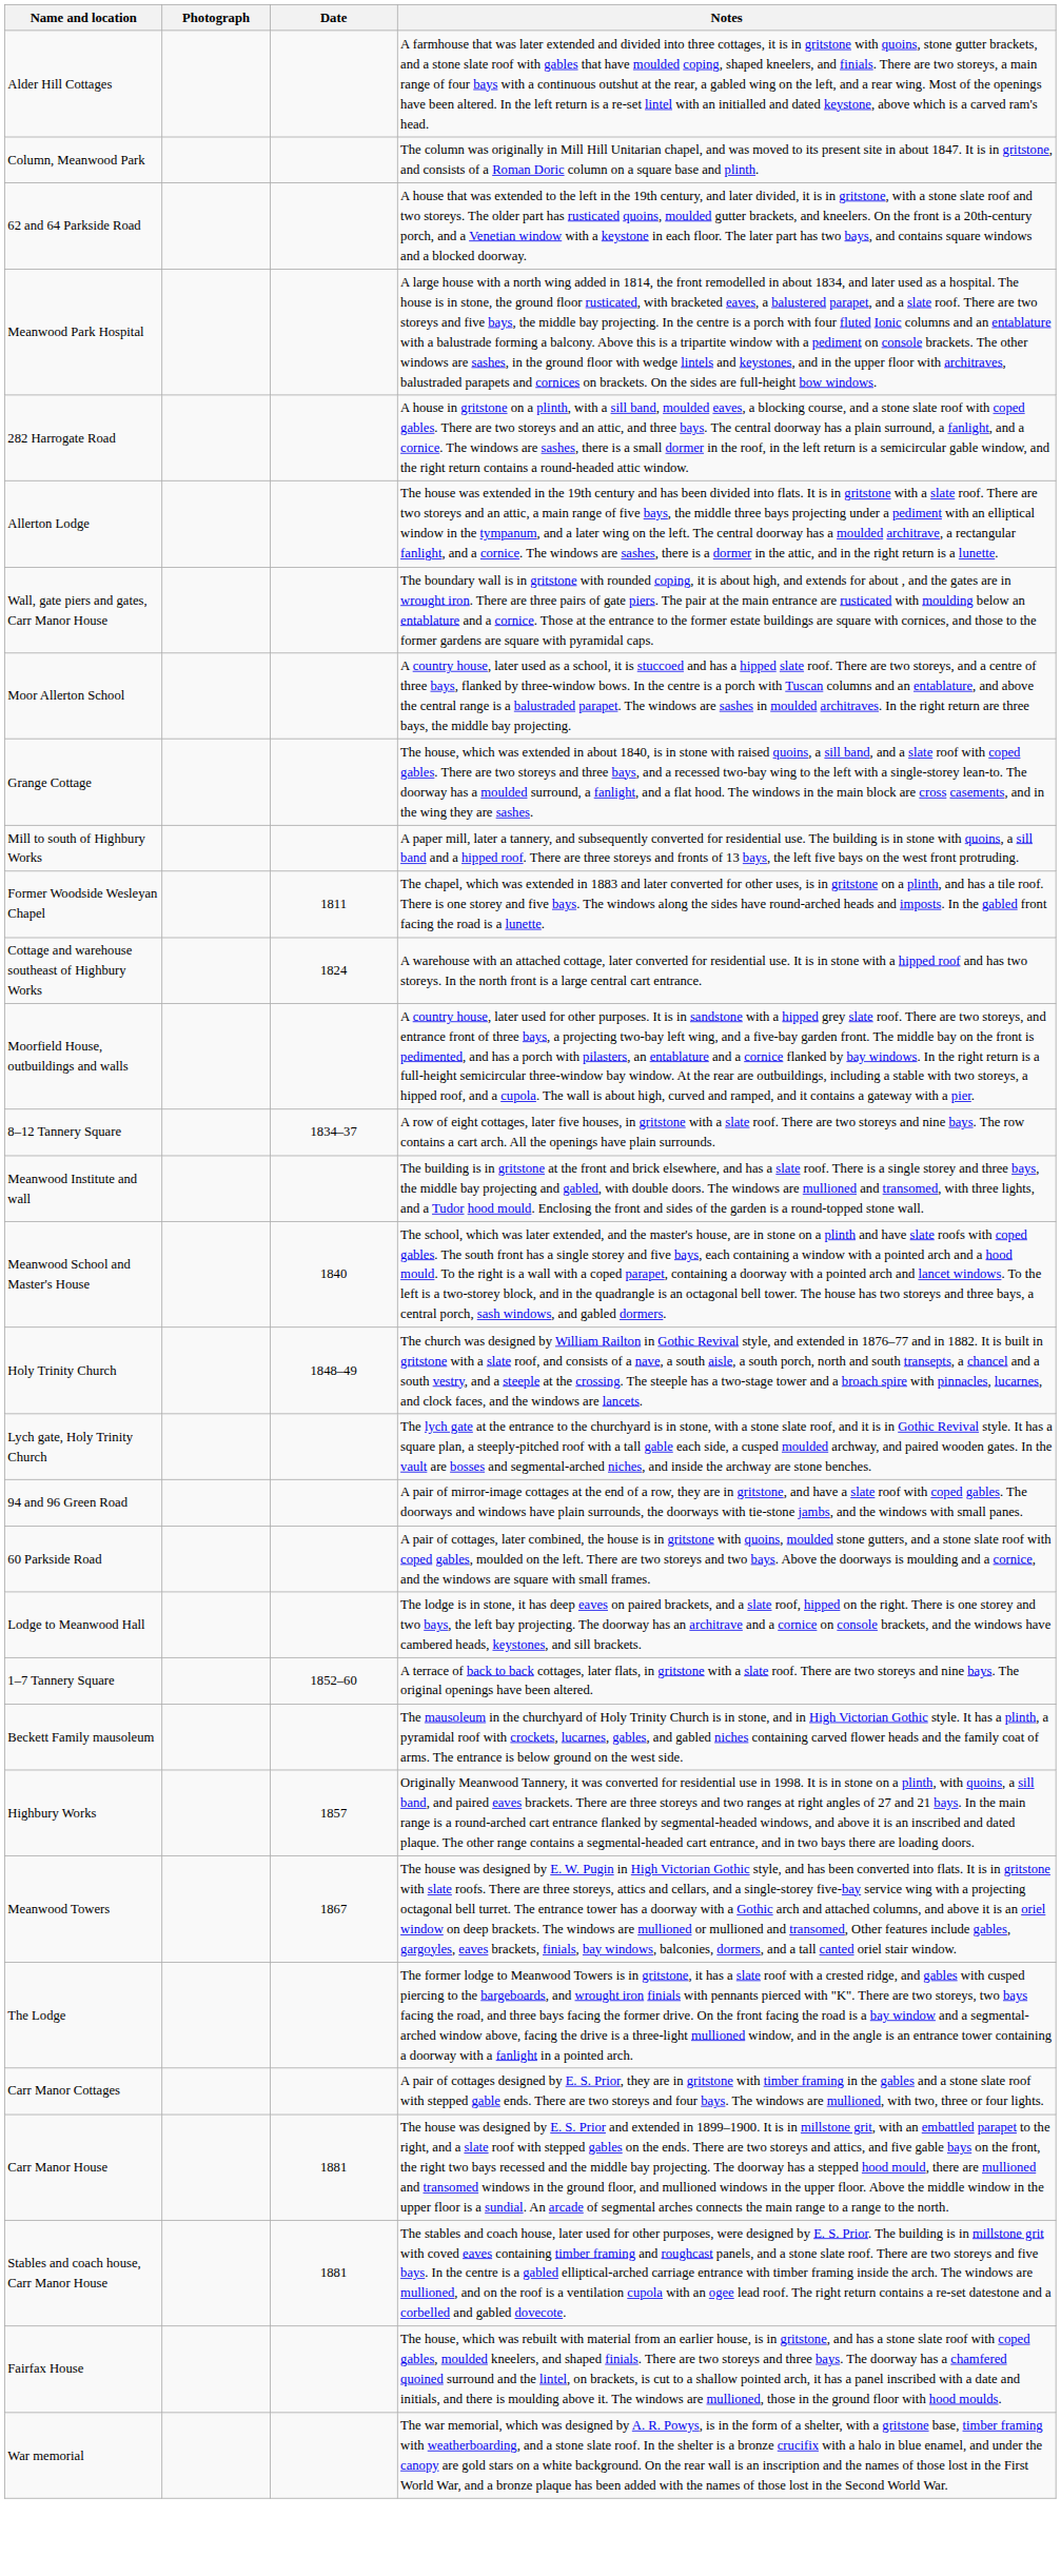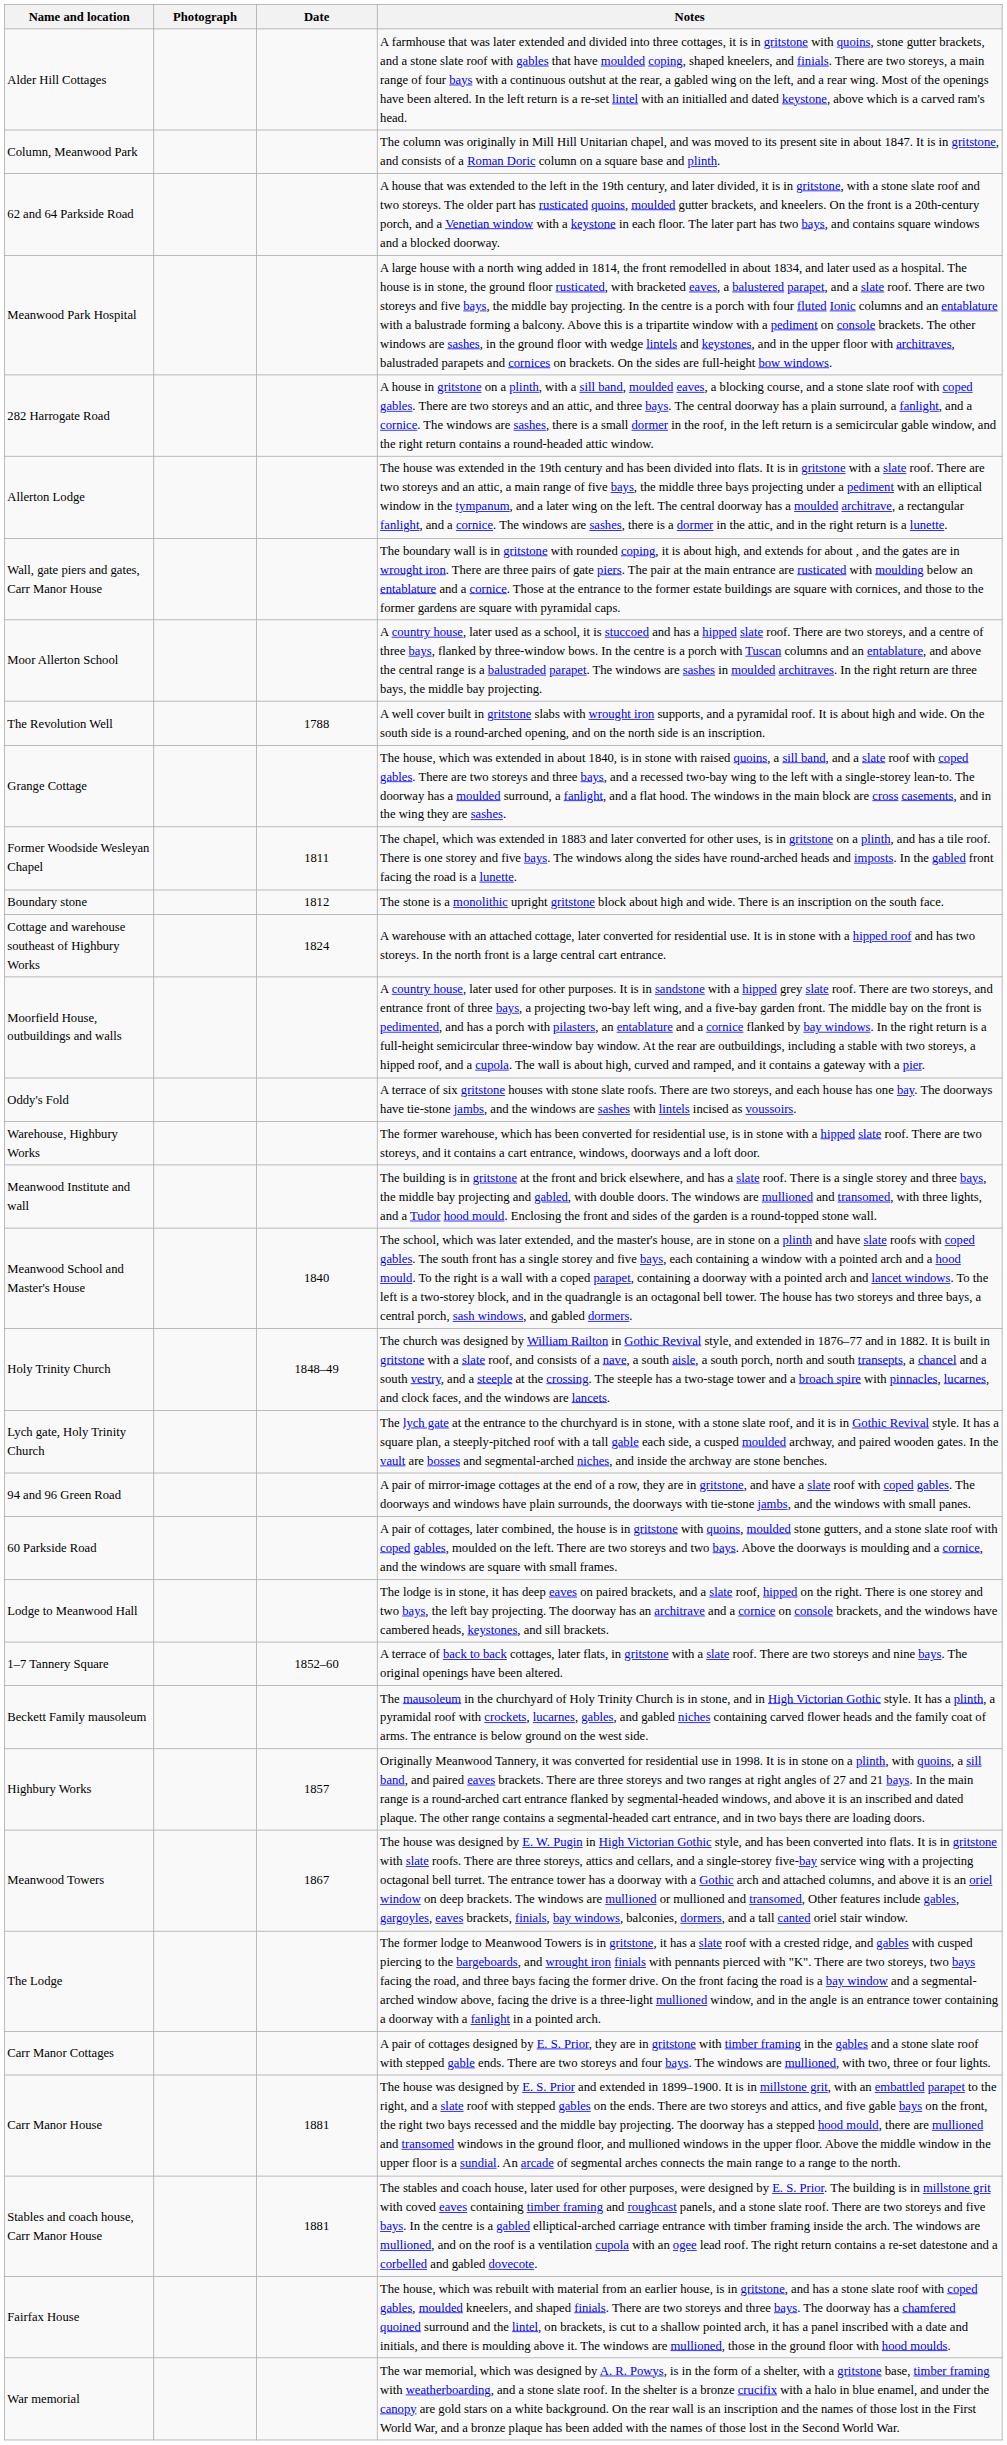+ row: The Revolution Well | 1788 | A well cover built in gritstone slabs with wrought iron supports, and a pyramidal roof. It is about high and wide. On the south side is a round-arched opening, and on the north side is an inscription.
- row: Mill to south of Highbury Works | A paper mill, later a tannery, and subsequently converted for residential use. The building is in stone with quoins, a sill band and a hipped roof. There are three storeys and fronts of 13 bays, the left five bays on the west front protruding.
+ row: Boundary stone | 1812 | The stone is a monolithic upright gritstone block about high and wide. There is an inscription on the south face.
+ row: Oddy's Fold | A terrace of six gritstone houses with stone slate roofs. There are two storeys, and each house has one bay. The doorways have tie-stone jambs, and the windows are sashes with lintels incised as voussoirs.
- row: 8–12 Tannery Square | 1834–37 | A row of eight cottages, later five houses, in gritstone with a slate roof. There are two storeys and nine bays. The row contains a cart arch. All the openings have plain surrounds.
+ row: Warehouse, Highbury Works | The former warehouse, which has been converted for residential use, is in stone with a hipped slate roof. There are two storeys, and it contains a cart entrance, windows, doorways and a loft door.
